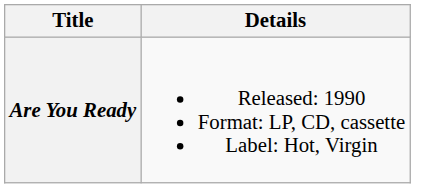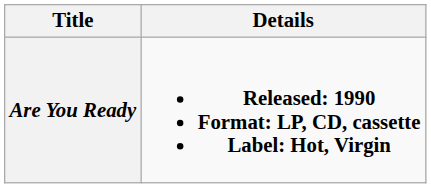Are You Ready | Details: normal -> bold
